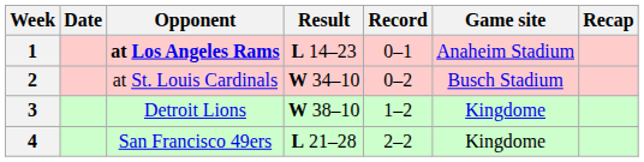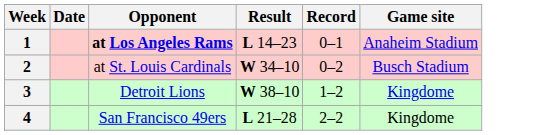- column: Recap
